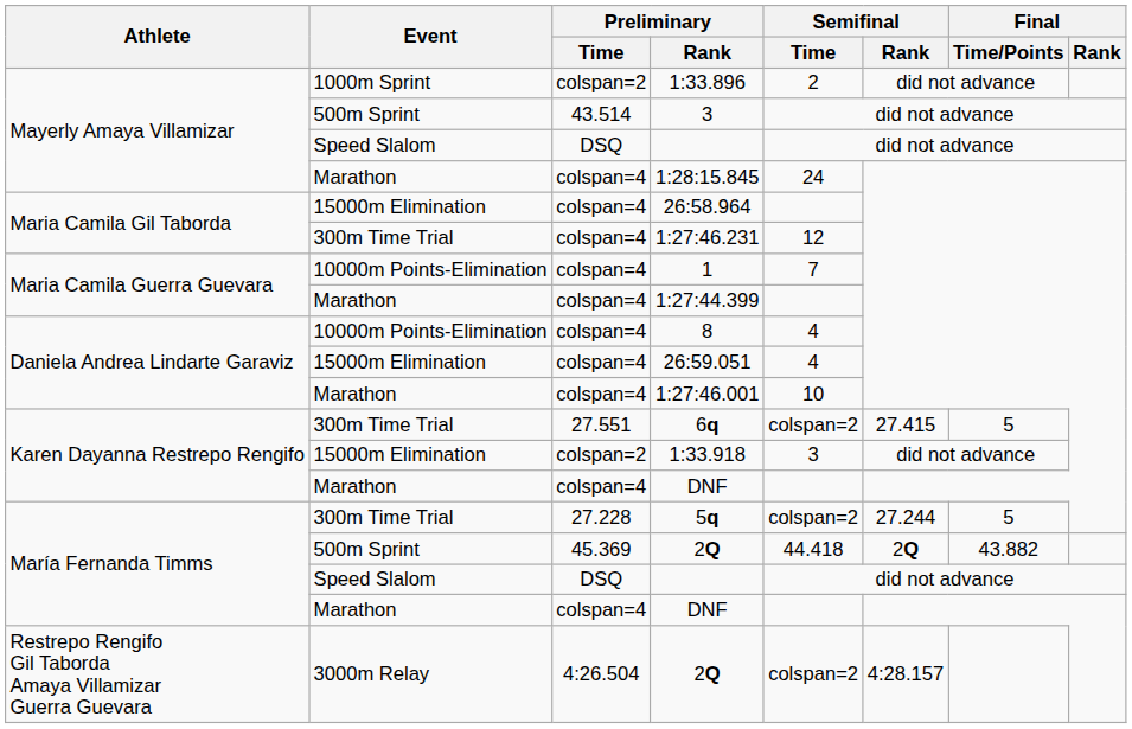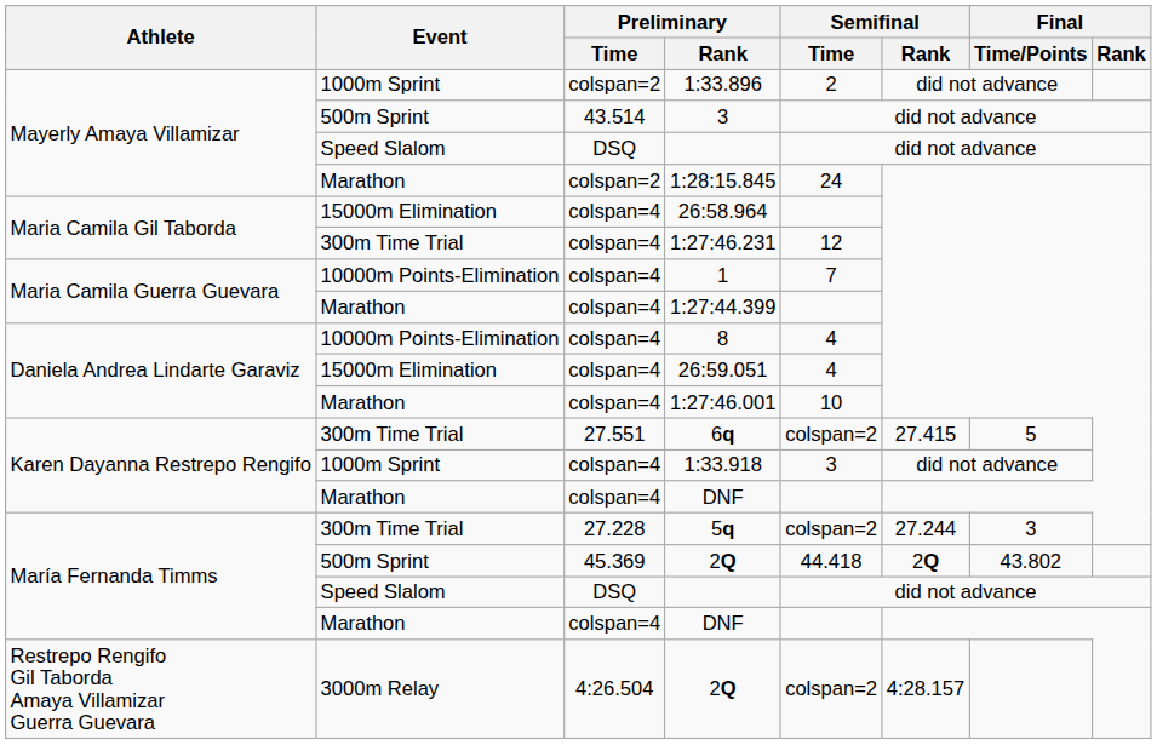1:28:15.845 | Preliminary / Time: colspan=4 -> colspan=2
1:33.918 | Event: 15000m Elimination -> 1000m Sprint
1:33.918 | Preliminary / Time: colspan=2 -> colspan=4
5q | Final / Time/Points: 5 -> 3
María Fernanda Timms / 2Q | Final / Time/Points: 43.882 -> 43.802
